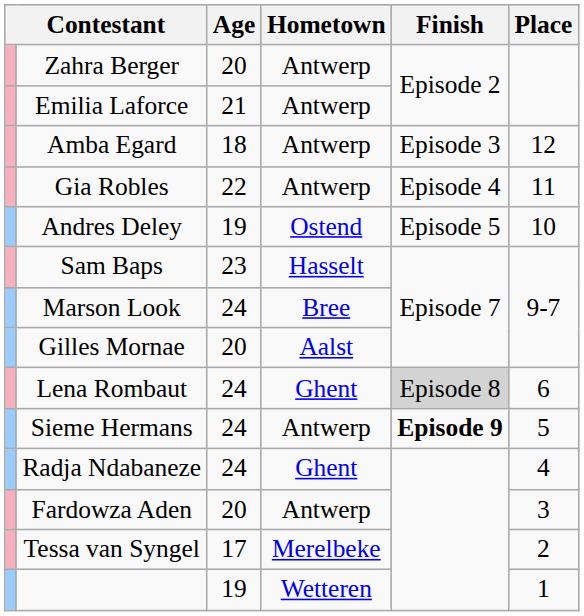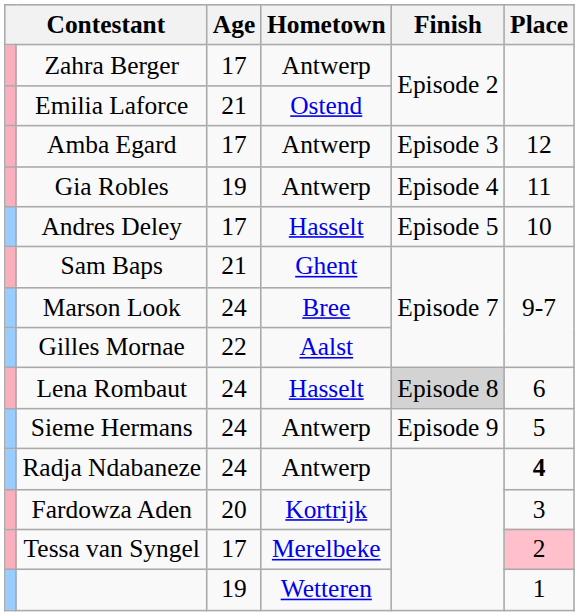Zahra Berger | Age: 20 -> 17
Emilia Laforce | Hometown: Antwerp -> Ostend
Amba Egard | Age: 18 -> 17
Gia Robles | Age: 22 -> 19
Andres Deley | Age: 19 -> 17
Andres Deley | Hometown: Ostend -> Hasselt
Sam Baps | Age: 23 -> 21
Sam Baps | Hometown: Hasselt -> Ghent
Gilles Mornae | Age: 20 -> 22
Lena Rombaut | Hometown: Ghent -> Hasselt
Sieme Hermans | Finish: bold -> normal
Radja Ndabaneze | Hometown: Ghent -> Antwerp
Radja Ndabaneze | Place: normal -> bold
Fardowza Aden | Hometown: Antwerp -> Kortrijk
Tessa van Syngel | Place: no background -> pink background
